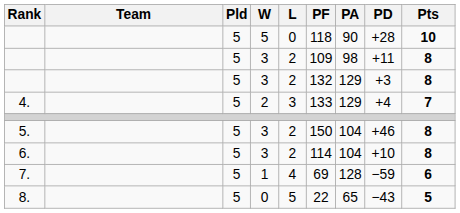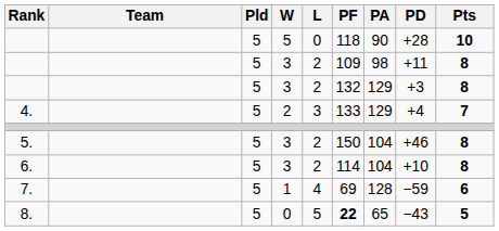8. | PF: normal -> bold
